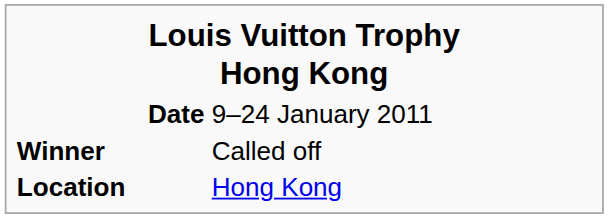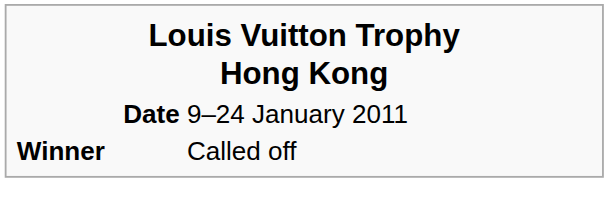- row: Location | Hong Kong
